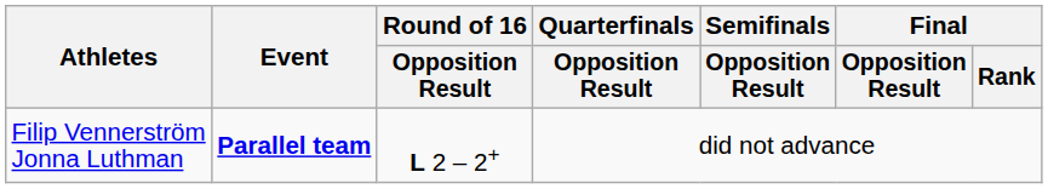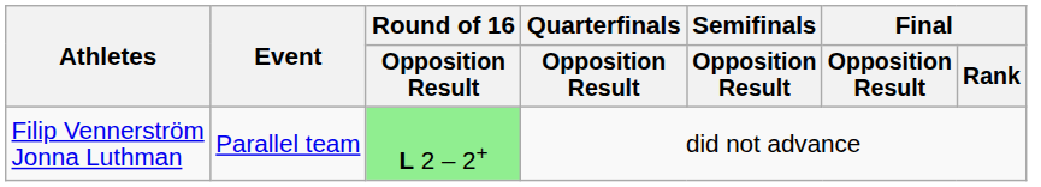Filip Vennerström Jonna Luthman | Event: bold -> normal
Filip Vennerström Jonna Luthman | Round of 16 / Opposition Result: no background -> lightgreen background
